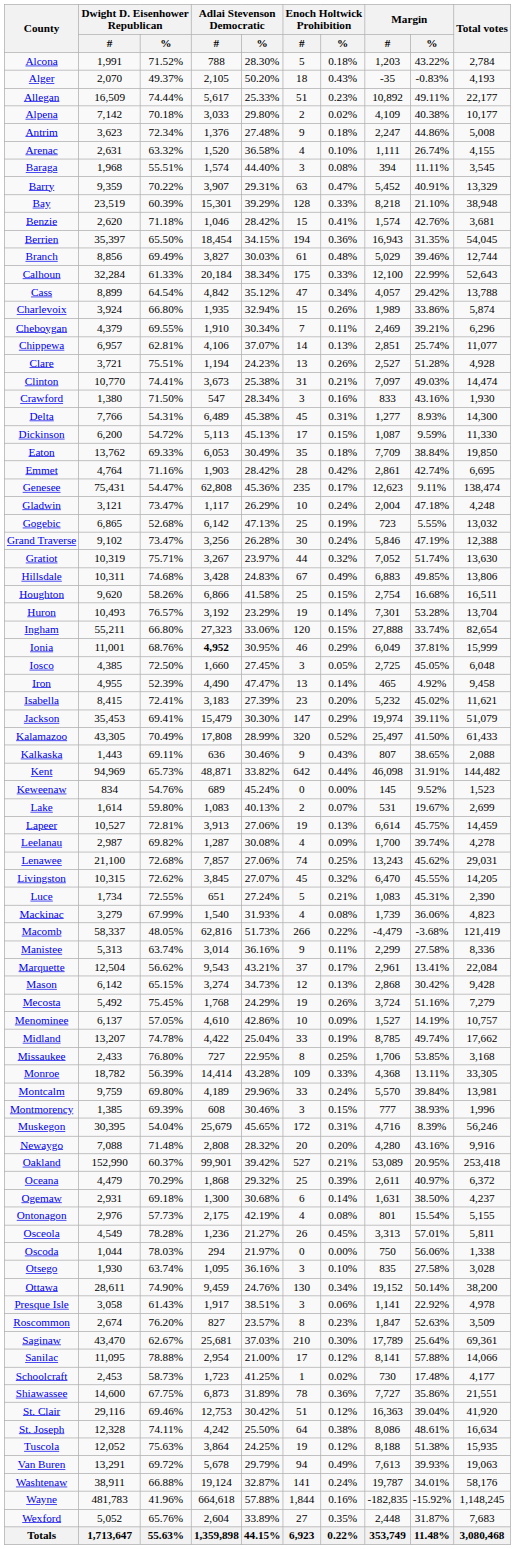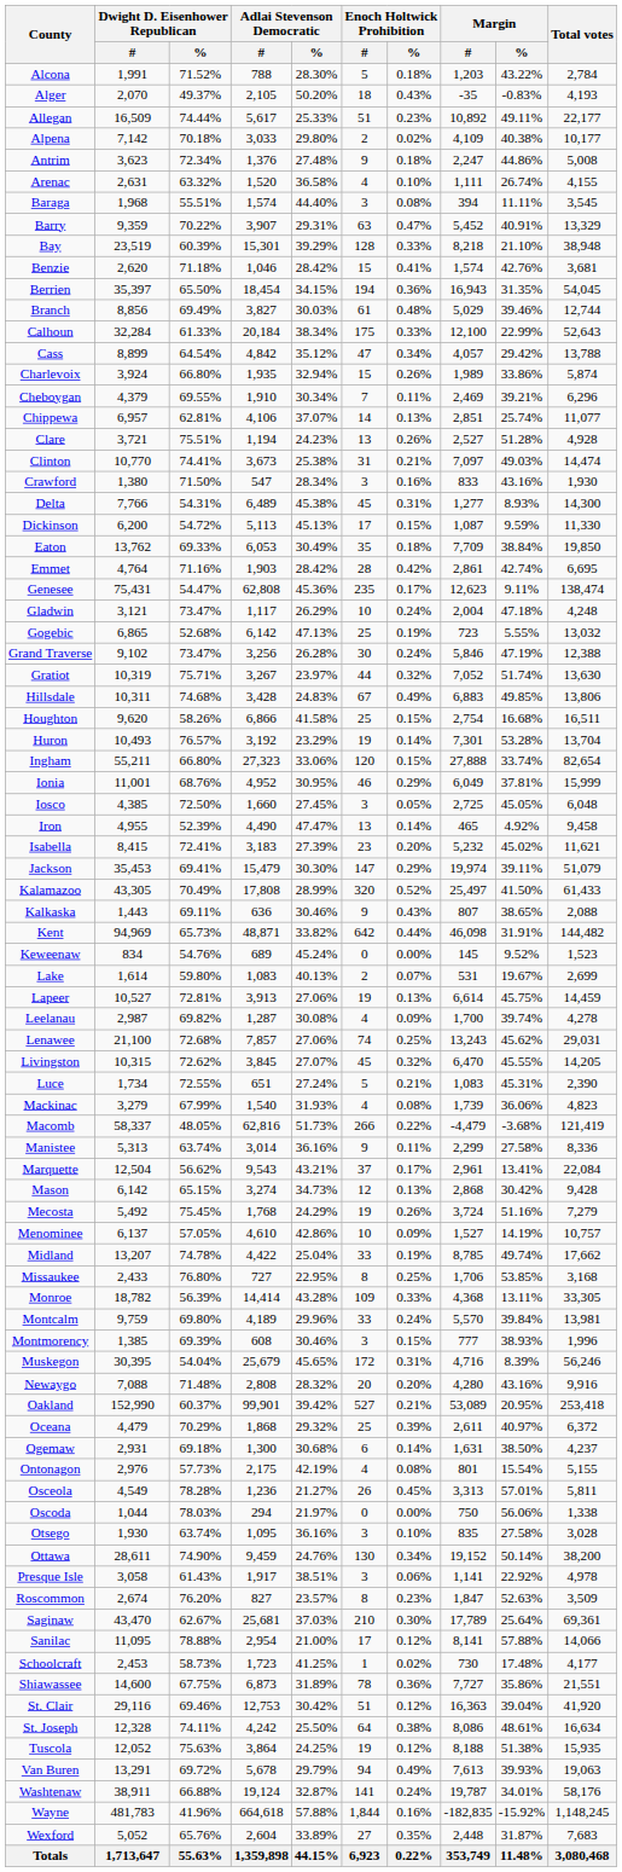Ionia | Adlai Stevenson Democratic / #: bold -> normal
